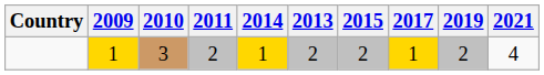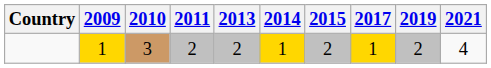columns swapped: 2013 <-> 2014
